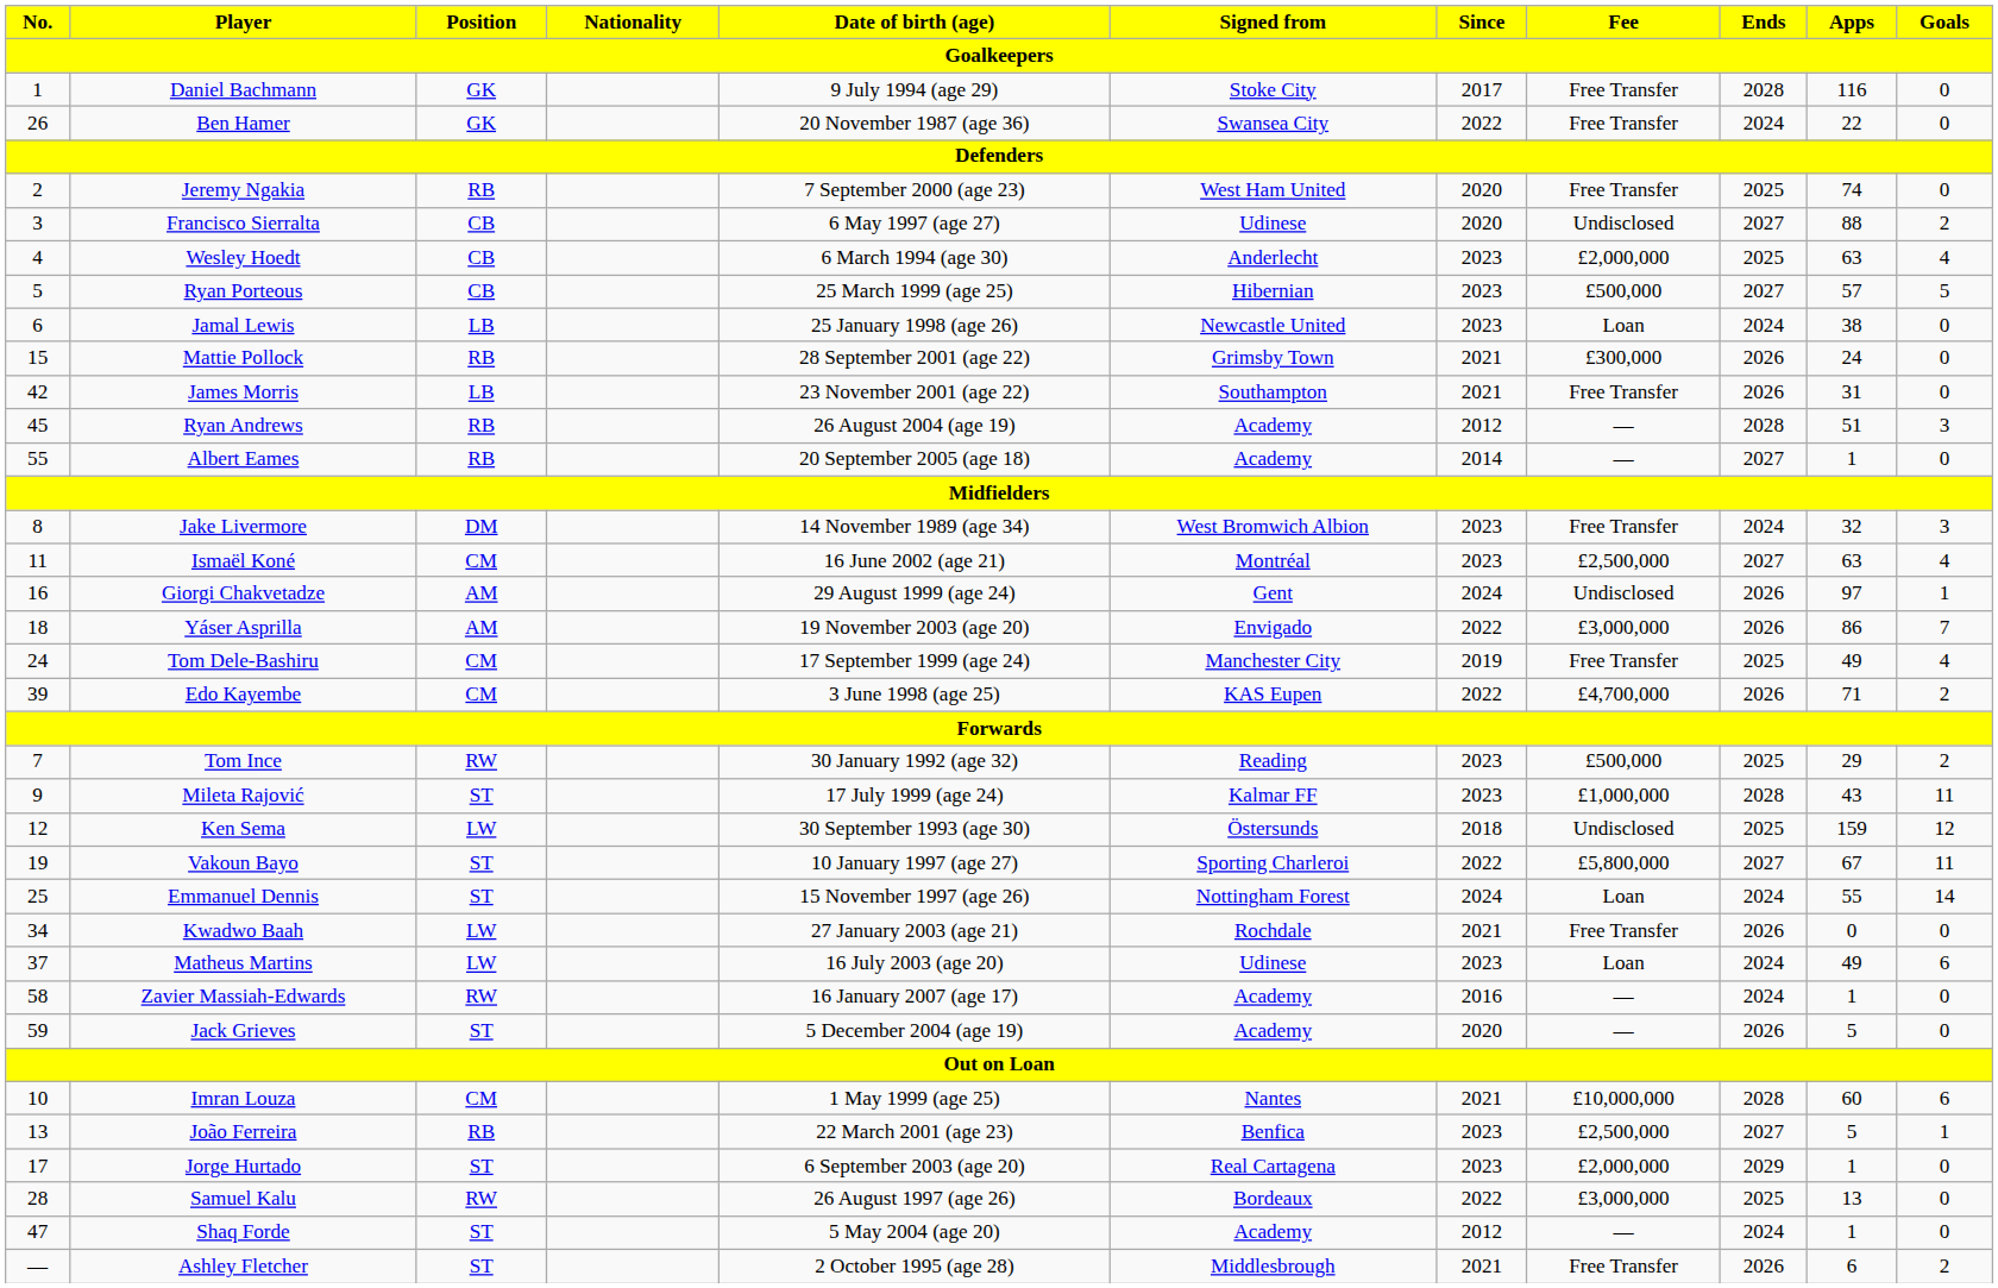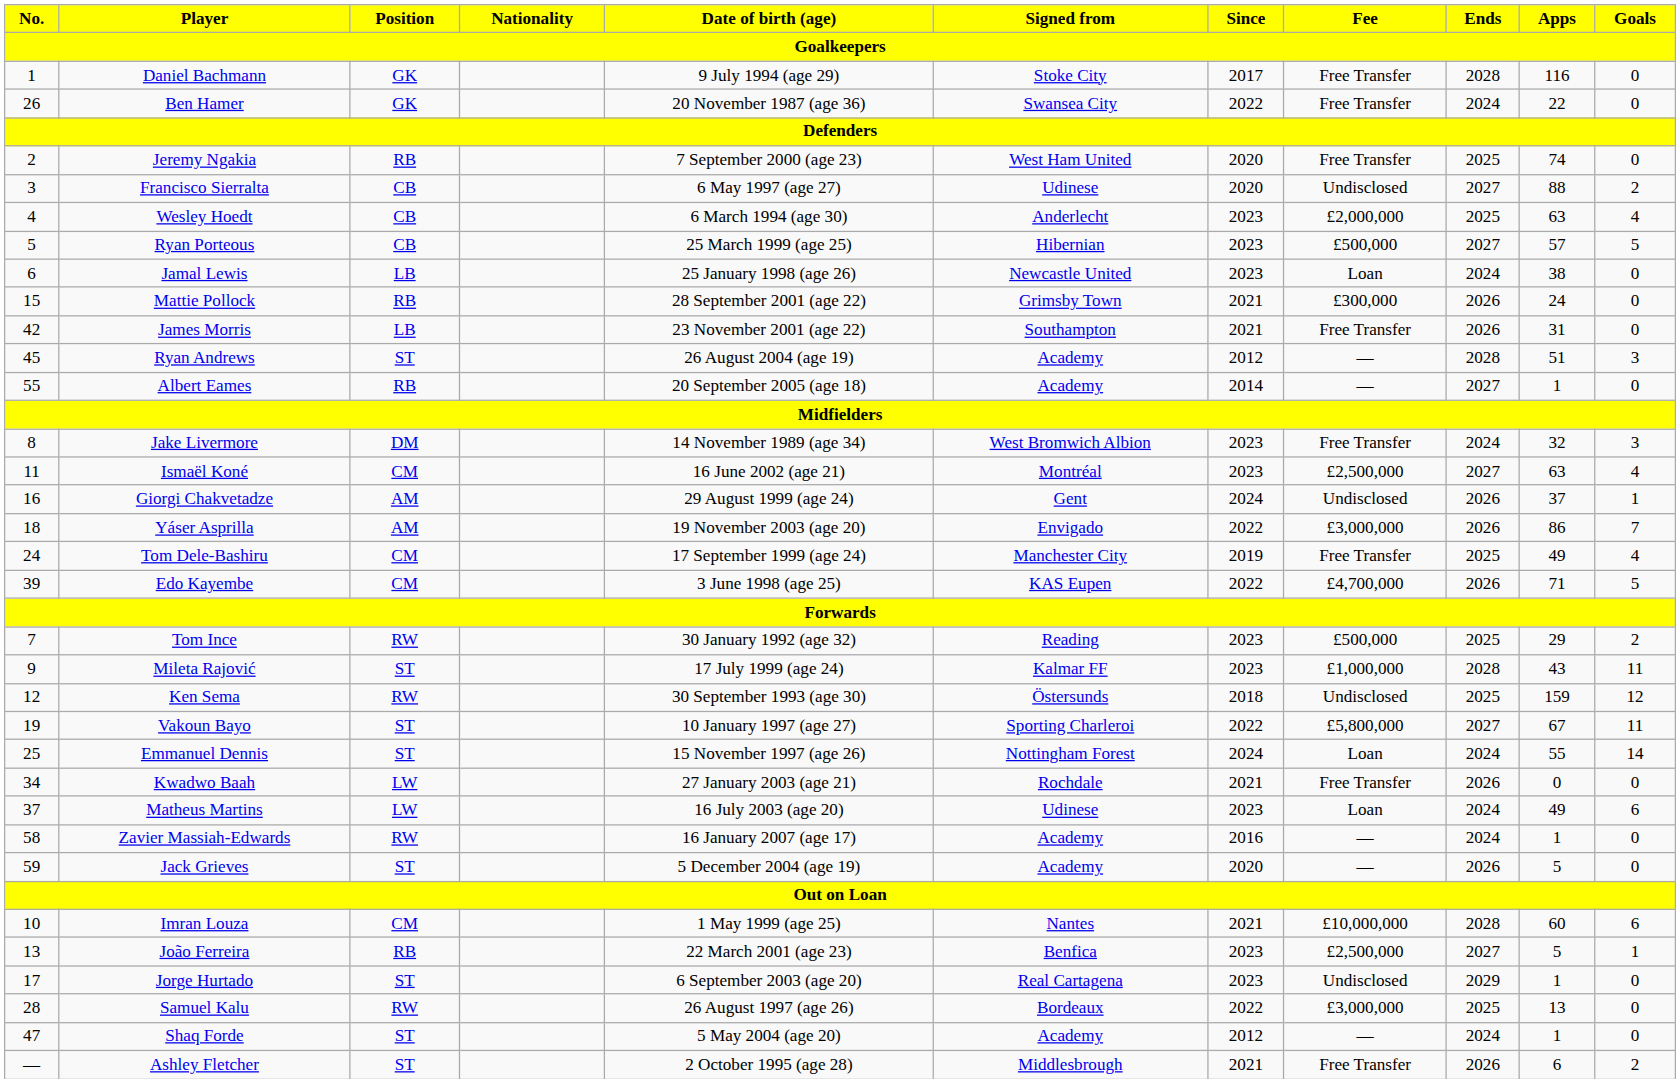Ryan Andrews | Position: RB -> ST
Giorgi Chakvetadze | Apps: 97 -> 37
Edo Kayembe | Goals: 2 -> 5
Ken Sema | Position: LW -> RW
Jorge Hurtado | Fee: £2,000,000 -> Undisclosed
